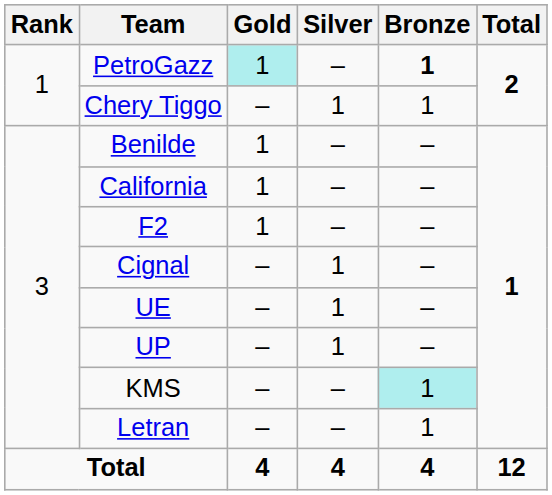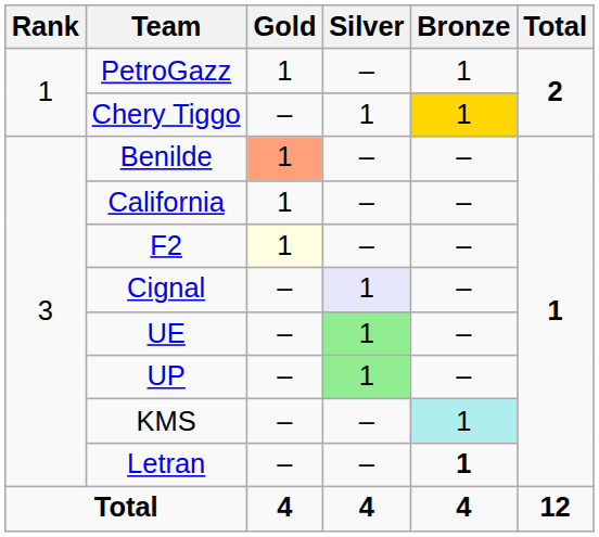PetroGazz | Gold: paleturquoise background -> no background
PetroGazz | Bronze: bold -> normal
Chery Tiggo | Bronze: no background -> gold background
Benilde | Gold: no background -> lightsalmon background
F2 | Gold: no background -> lightyellow background
Cignal | Silver: no background -> lavender background
UE | Silver: no background -> lightgreen background
UP | Silver: no background -> lightgreen background
Letran | Bronze: normal -> bold
